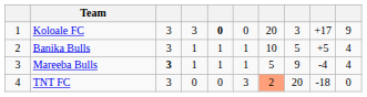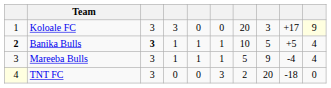Koloale FC | column 5: bold -> normal
Koloale FC | column 10: no background -> lightyellow background
Banika Bulls | column 1: normal -> bold
Banika Bulls | column 3: normal -> bold
Mareeba Bulls | column 3: bold -> normal
TNT FC | column 1: no background -> lightyellow background
TNT FC | column 7: lightsalmon background -> no background
